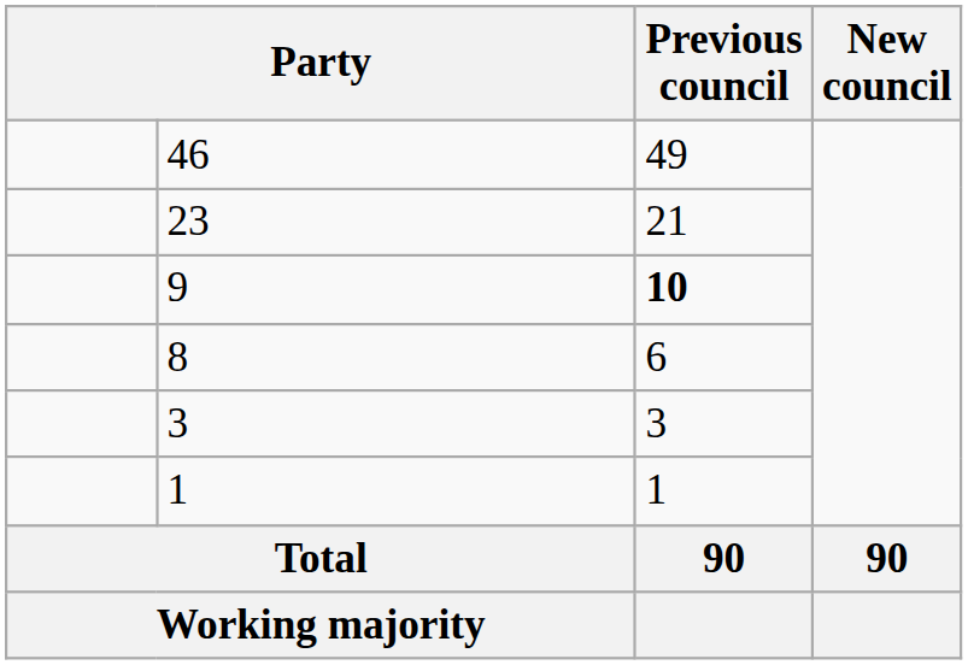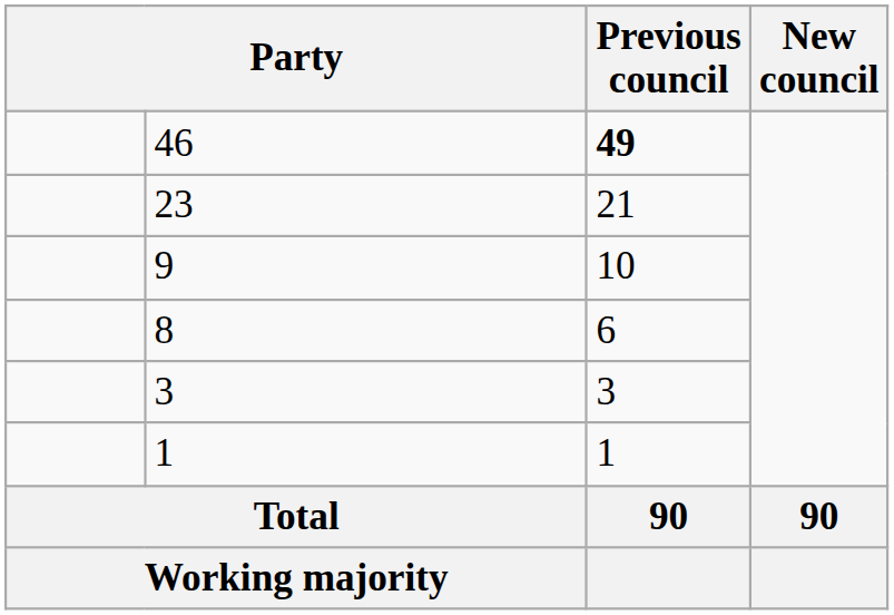46 | Previous council: normal -> bold
9 | Previous council: bold -> normal
